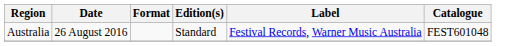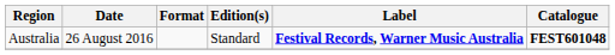Australia | Label: normal -> bold
Australia | Catalogue: normal -> bold
